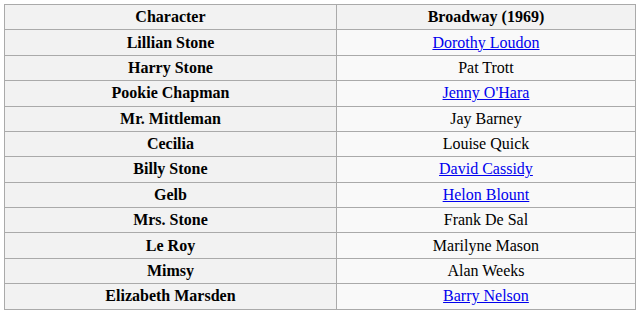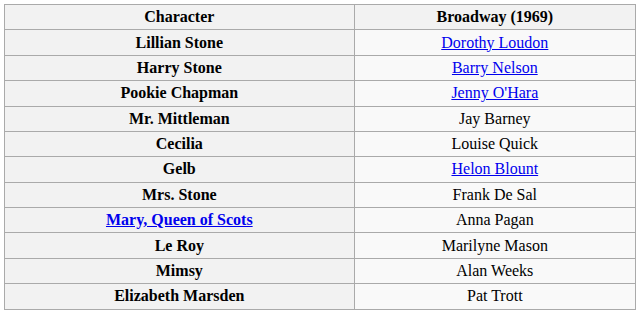Harry Stone | Broadway (1969): Pat Trott -> Barry Nelson
- row: Billy Stone | David Cassidy
+ row: Mary, Queen of Scots | Anna Pagan
Elizabeth Marsden | Broadway (1969): Barry Nelson -> Pat Trott
